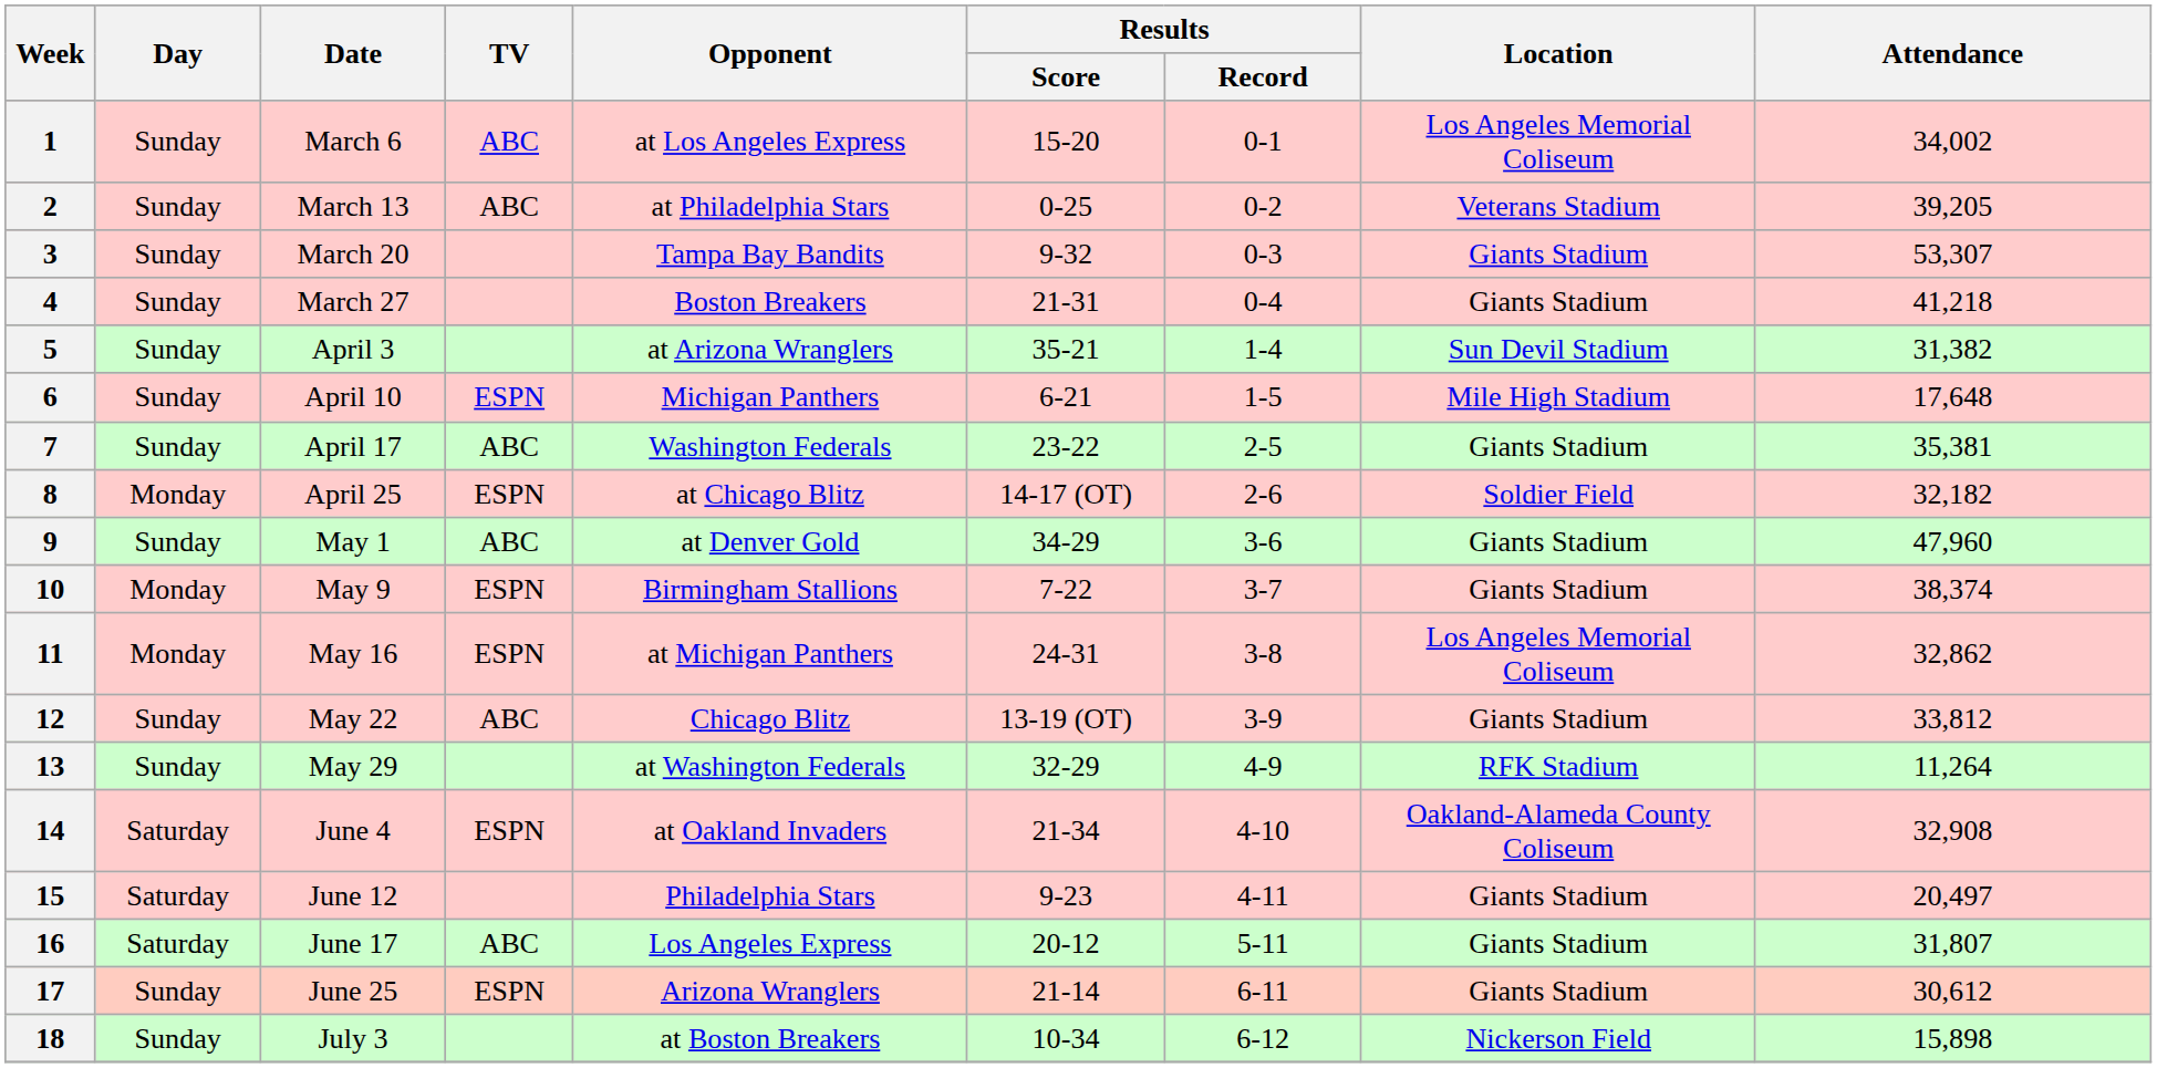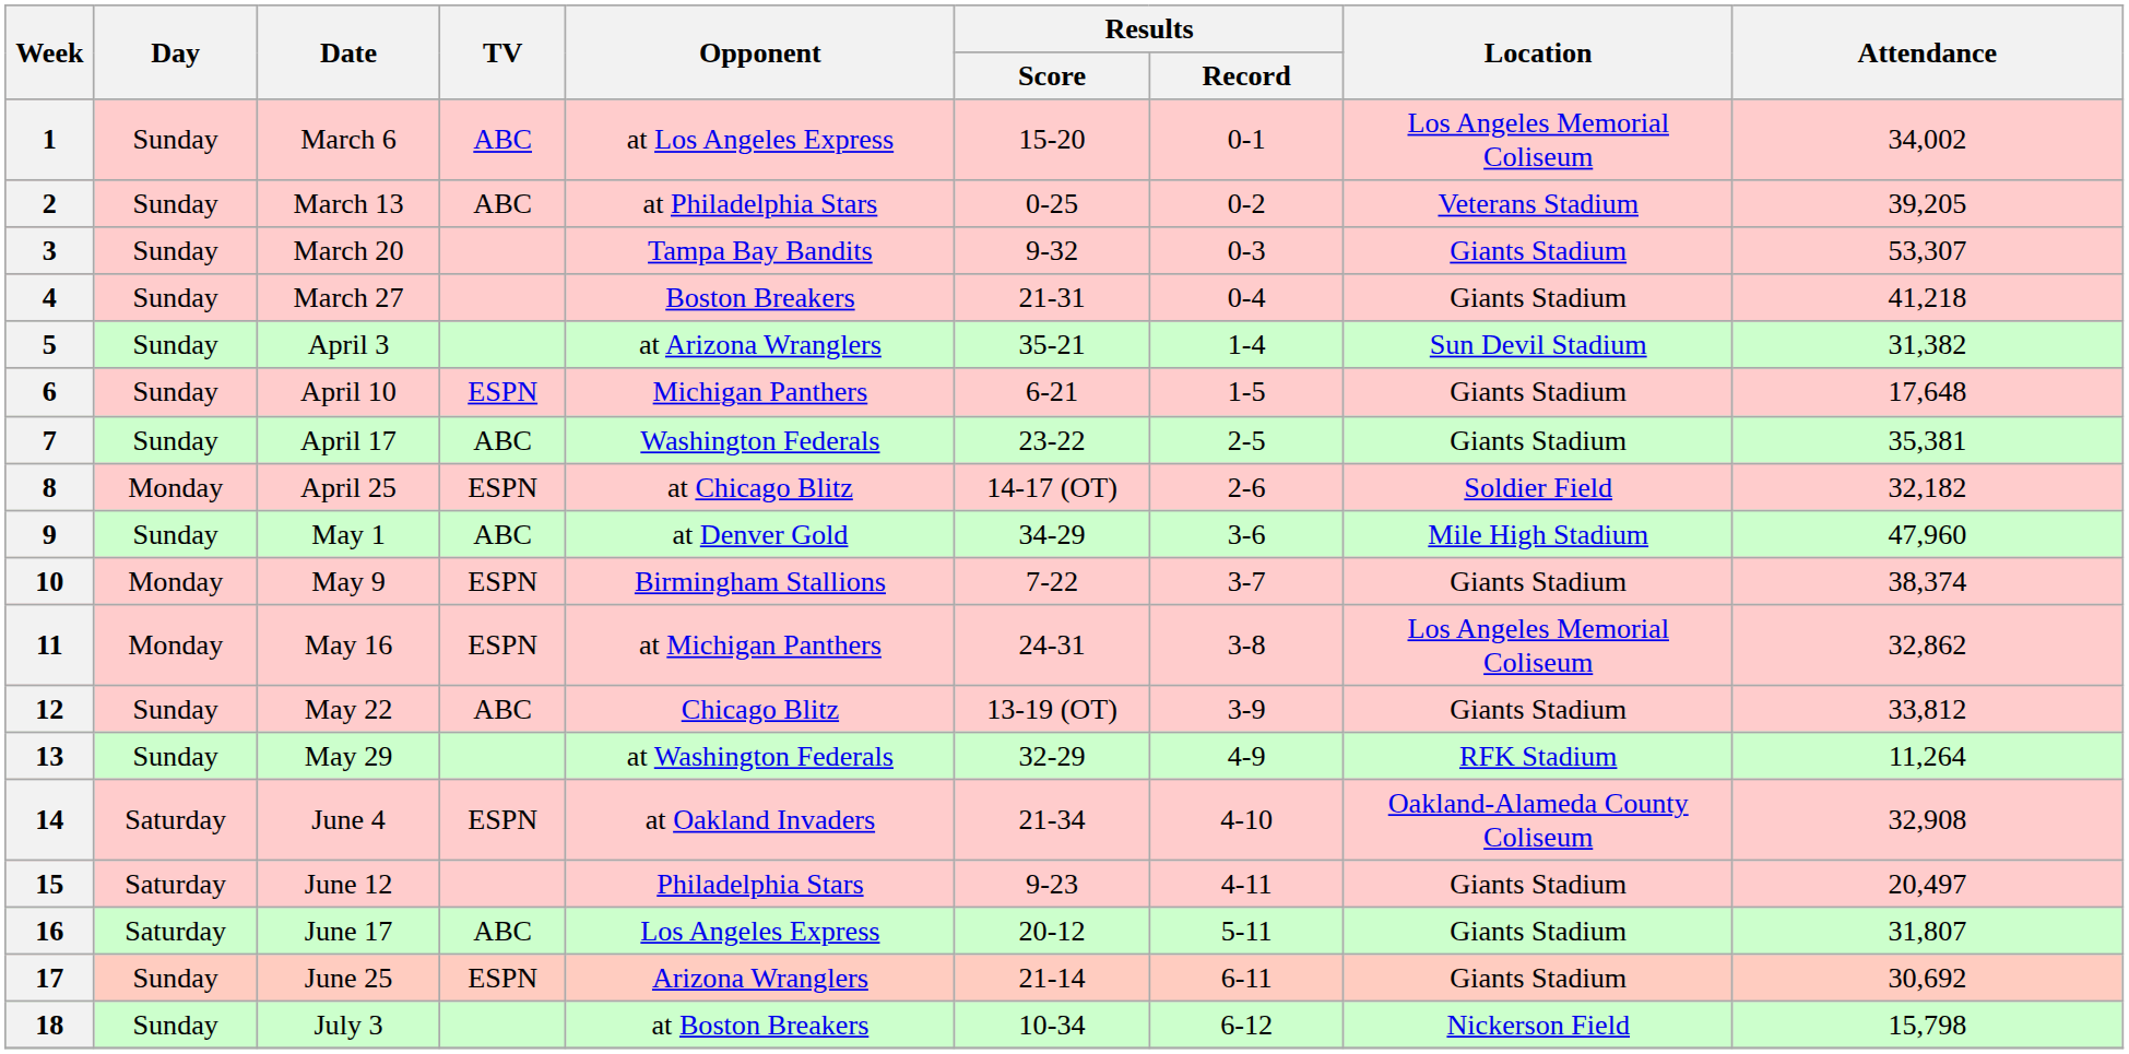6 | Location: Mile High Stadium -> Giants Stadium
9 | Location: Giants Stadium -> Mile High Stadium
17 | Attendance: 30,612 -> 30,692
18 | Attendance: 15,898 -> 15,798
